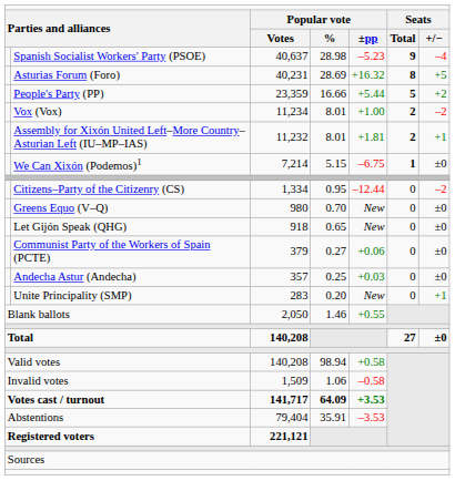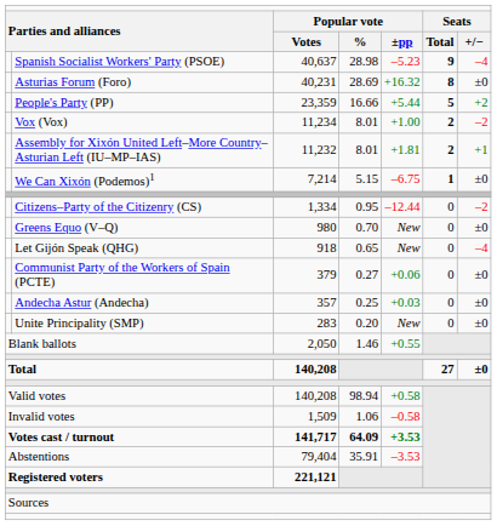Asturias Forum (Foro) | column 7: +5 -> ±0
Let Gijón Speak (QHG) | column 7: ±0 -> –4
Unite Principality (SMP) | column 7: +1 -> ±0
